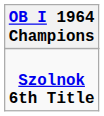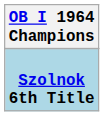row 2 | column 1: no background -> lightblue background
